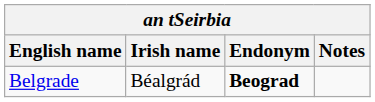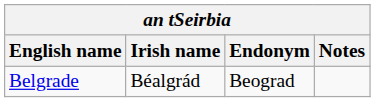Belgrade | Endonym: bold -> normal
